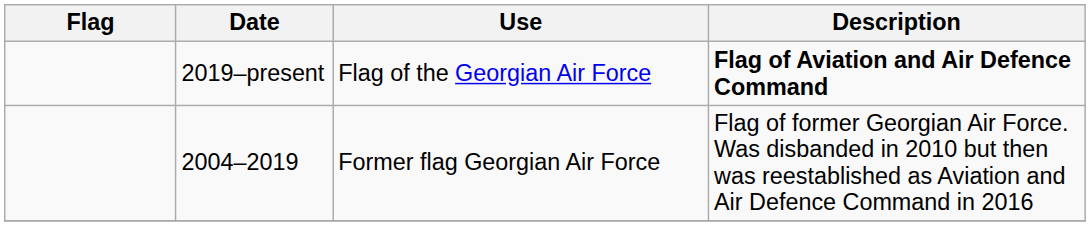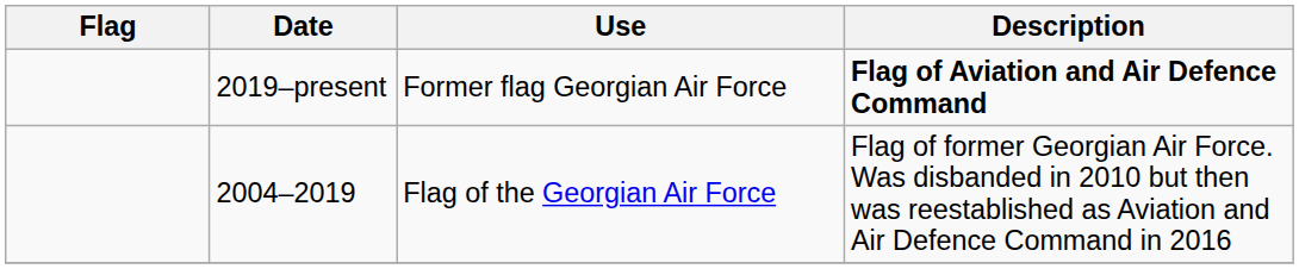2019–present | Use: Flag of the Georgian Air Force -> Former flag Georgian Air Force
2004–2019 | Use: Former flag Georgian Air Force -> Flag of the Georgian Air Force
